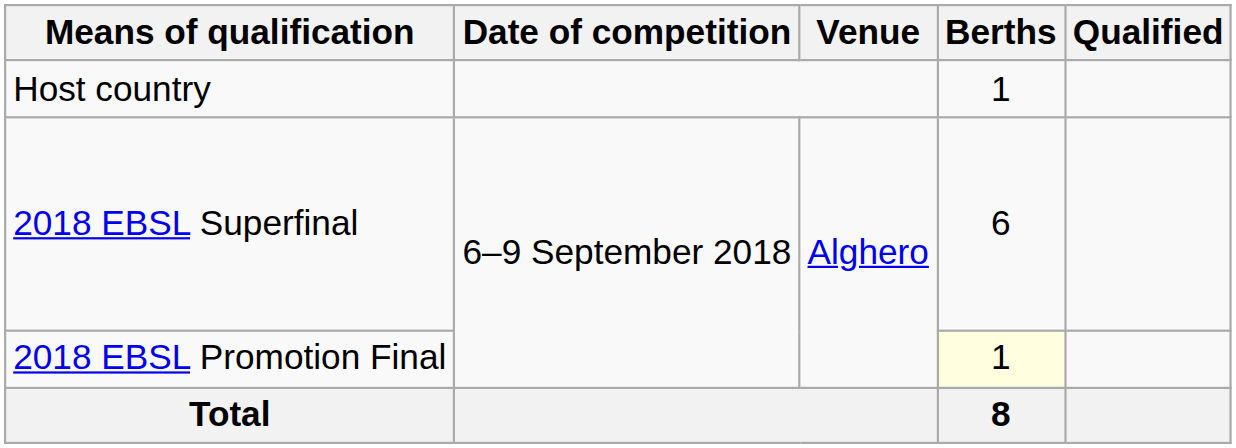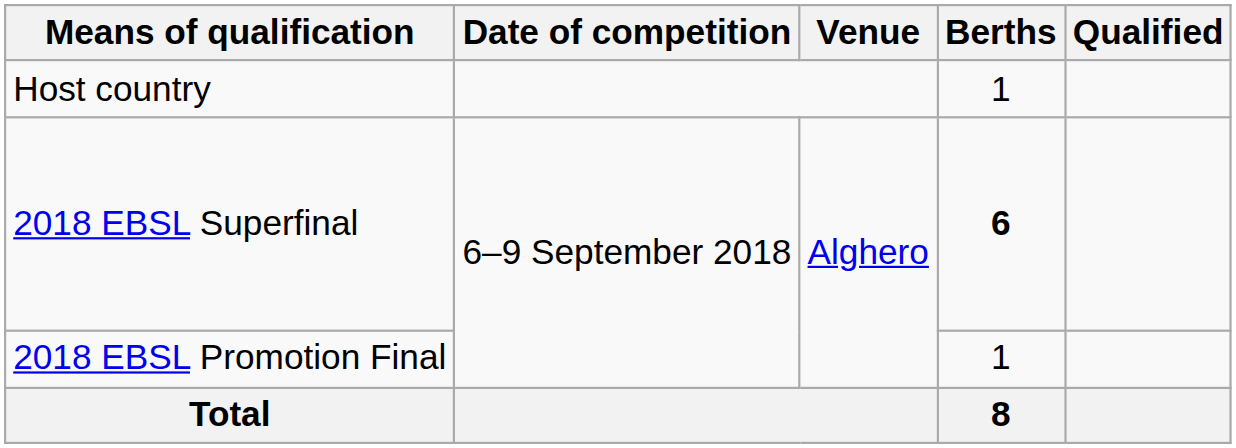2018 EBSL Superfinal | Berths: normal -> bold
2018 EBSL Promotion Final | Berths: lightyellow background -> no background
